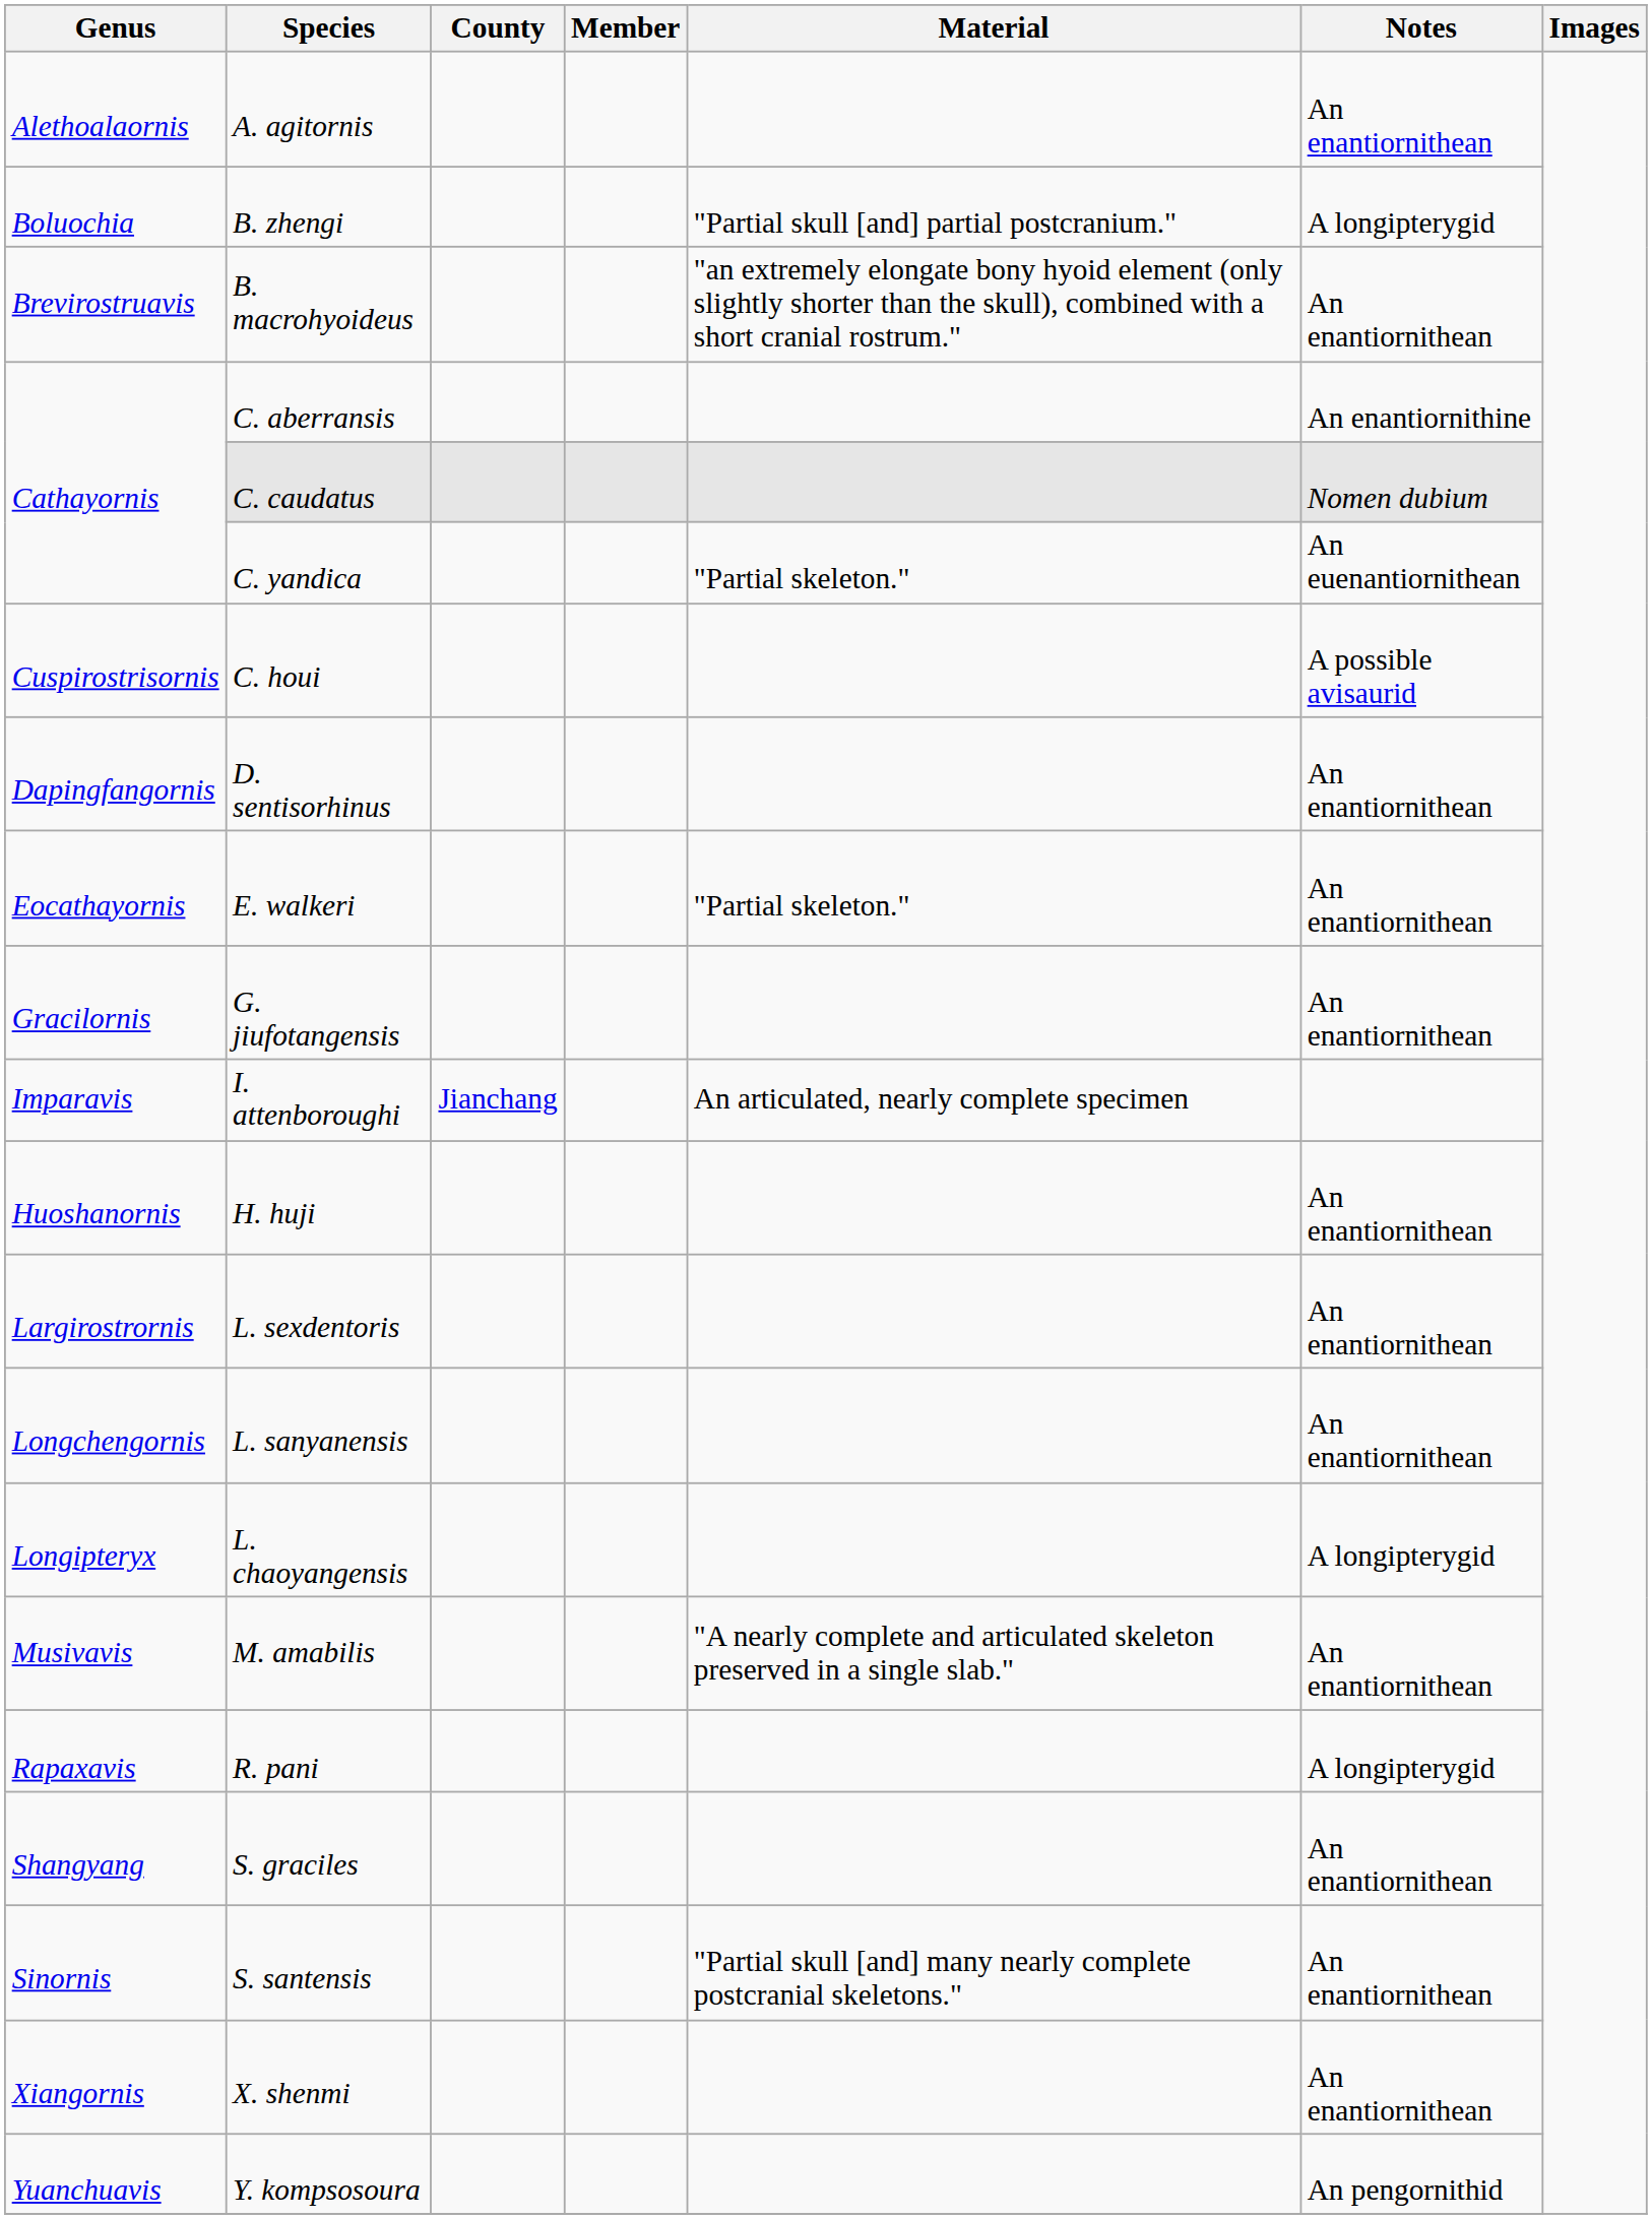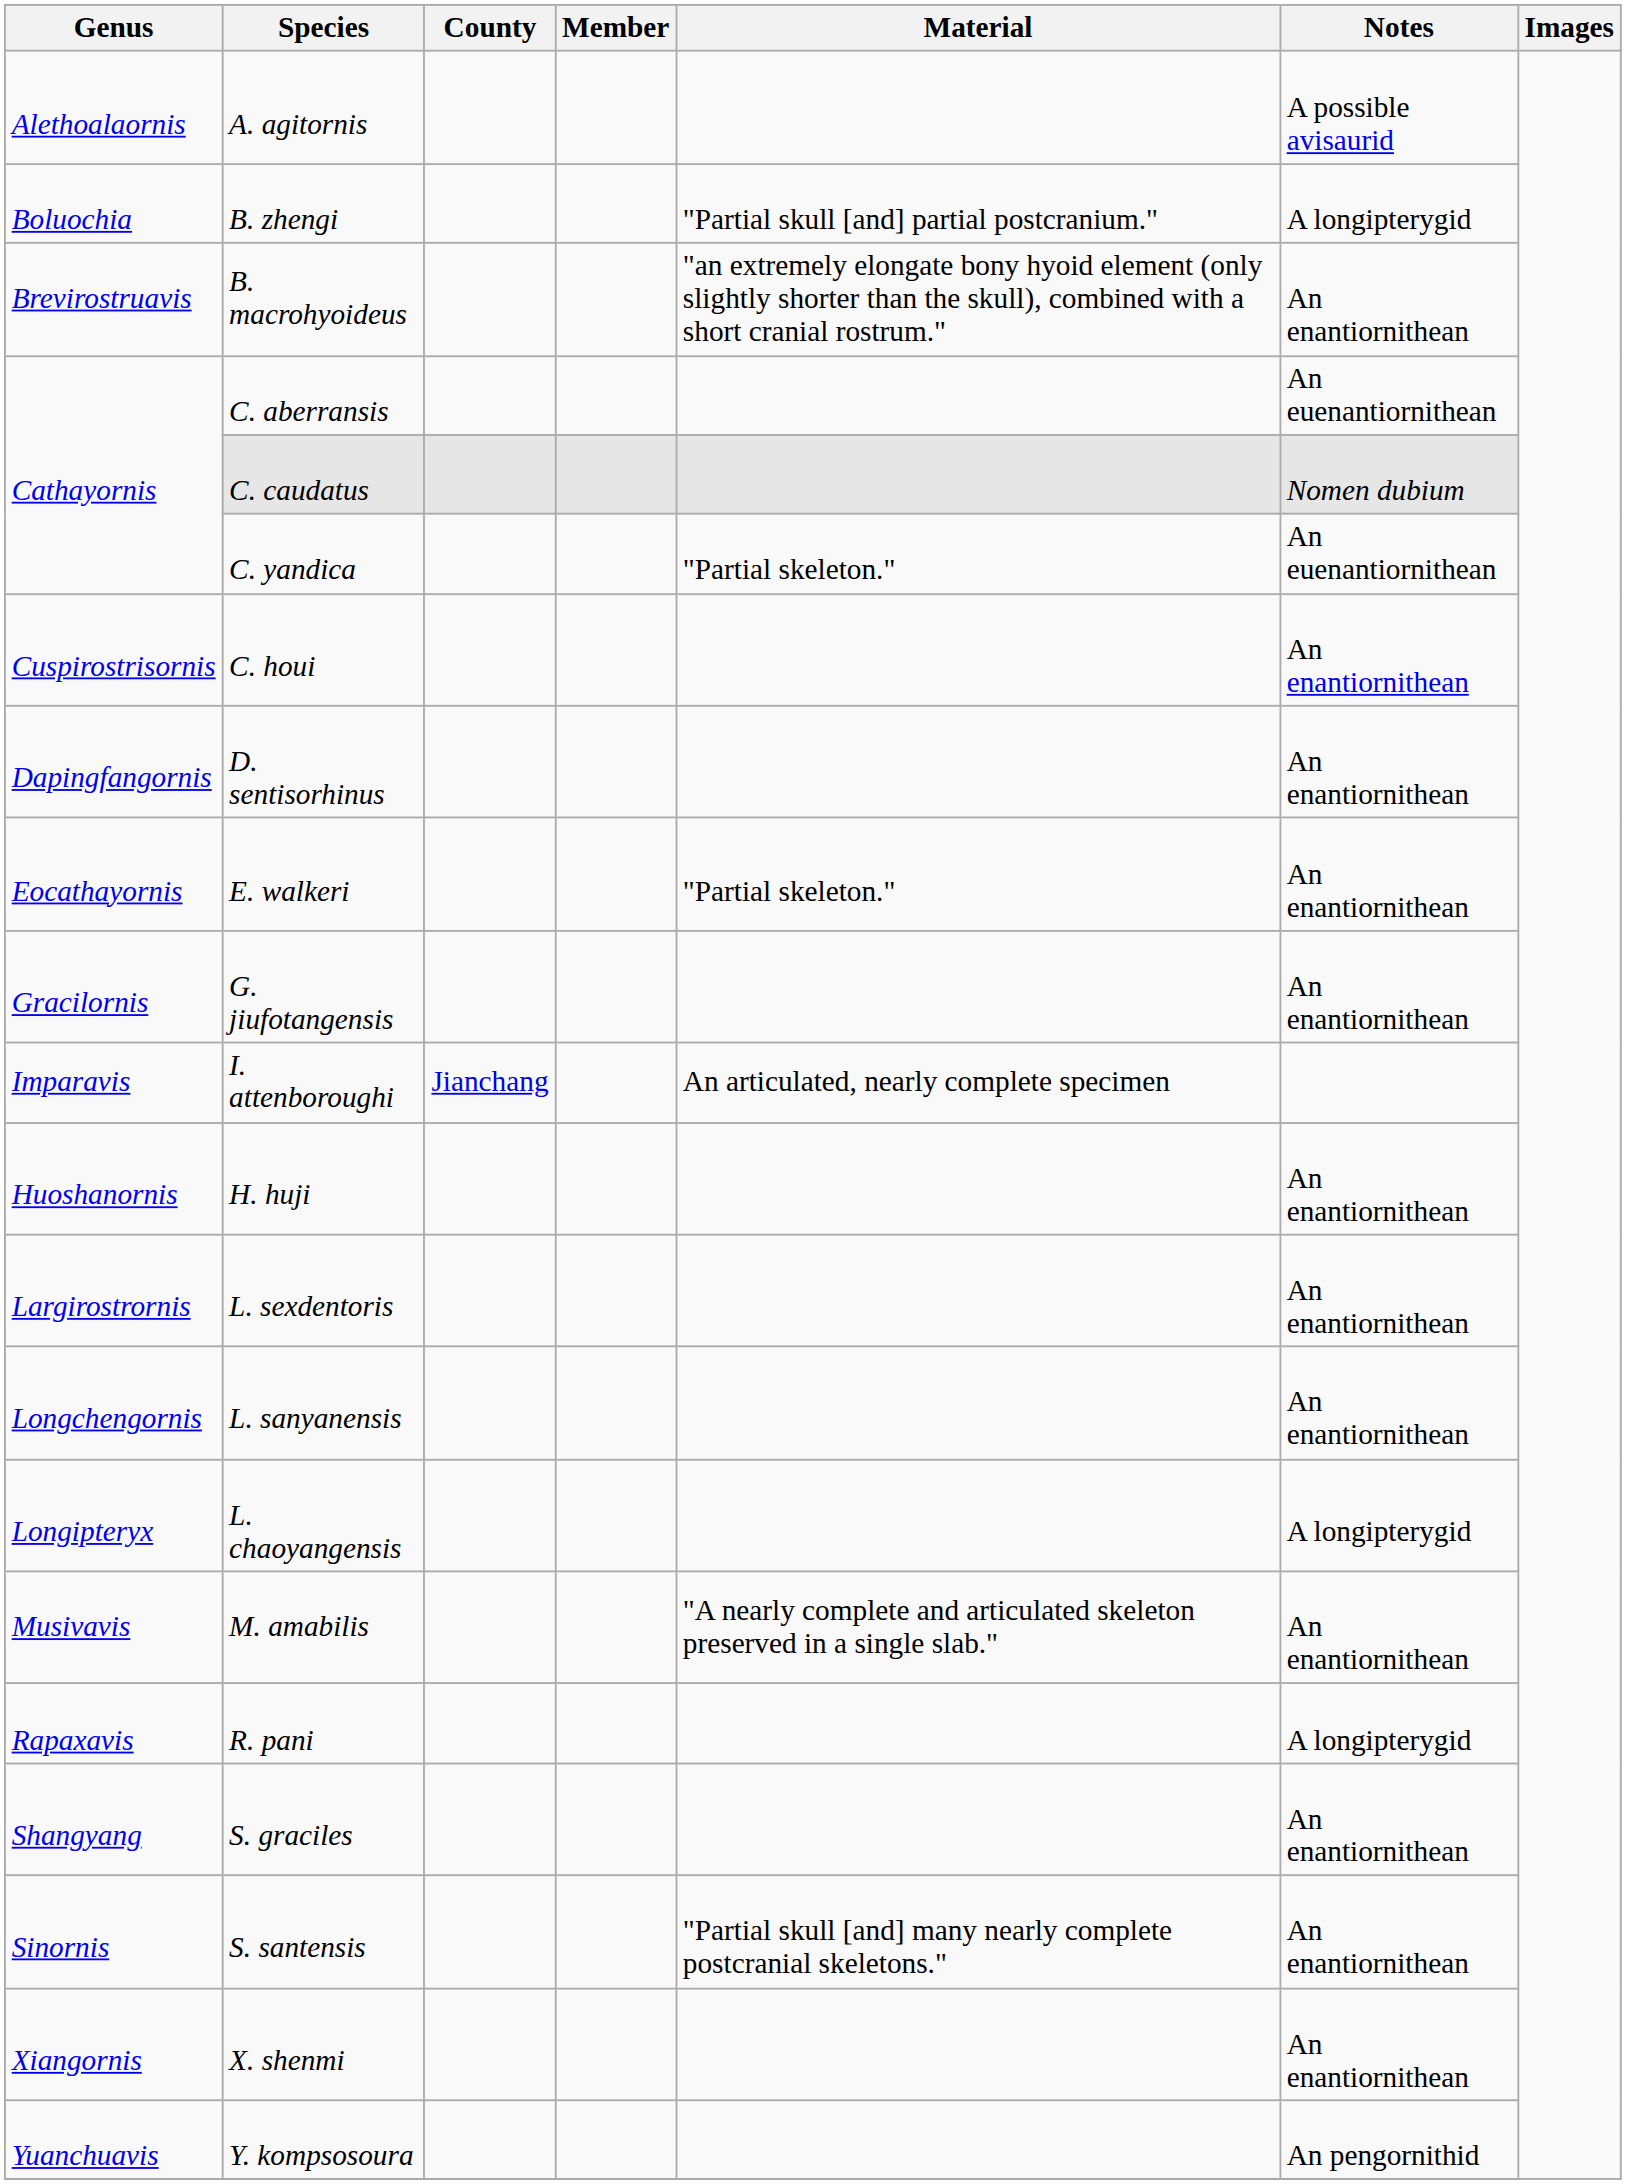A. agitornis | Notes: An enantiornithean -> A possible avisaurid
C. aberransis | Notes: An enantiornithine -> An euenantiornithean
C. houi | Notes: A possible avisaurid -> An enantiornithean
